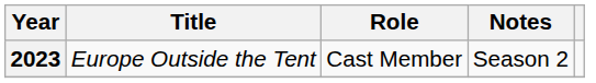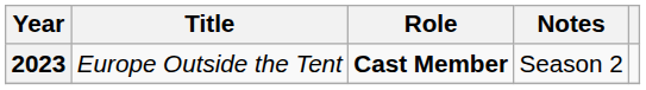2023 | Role: normal -> bold
